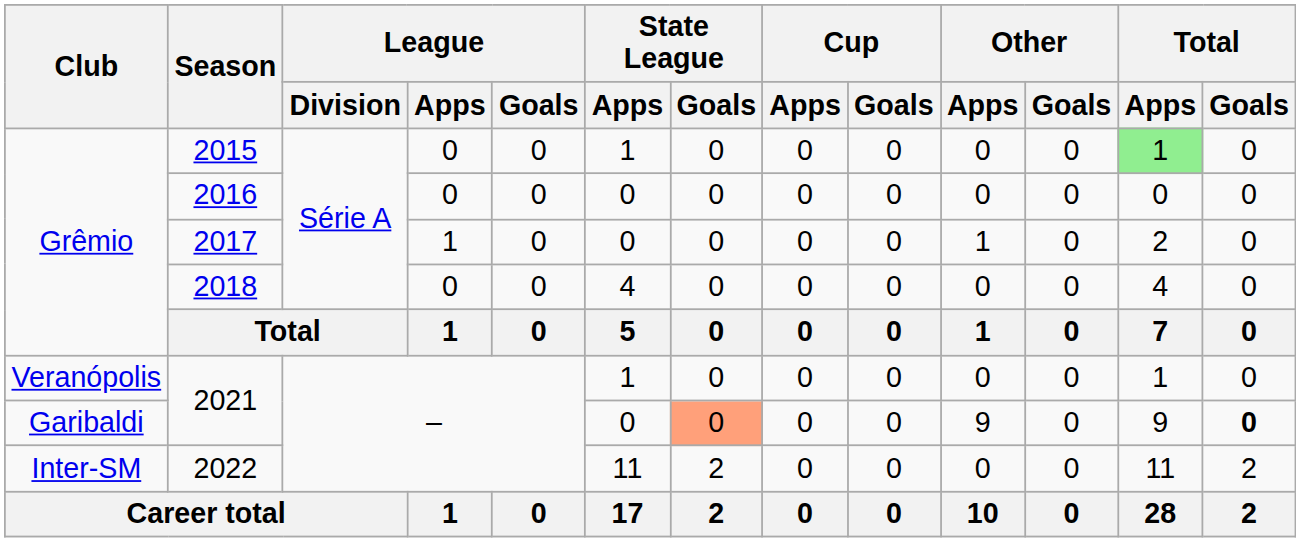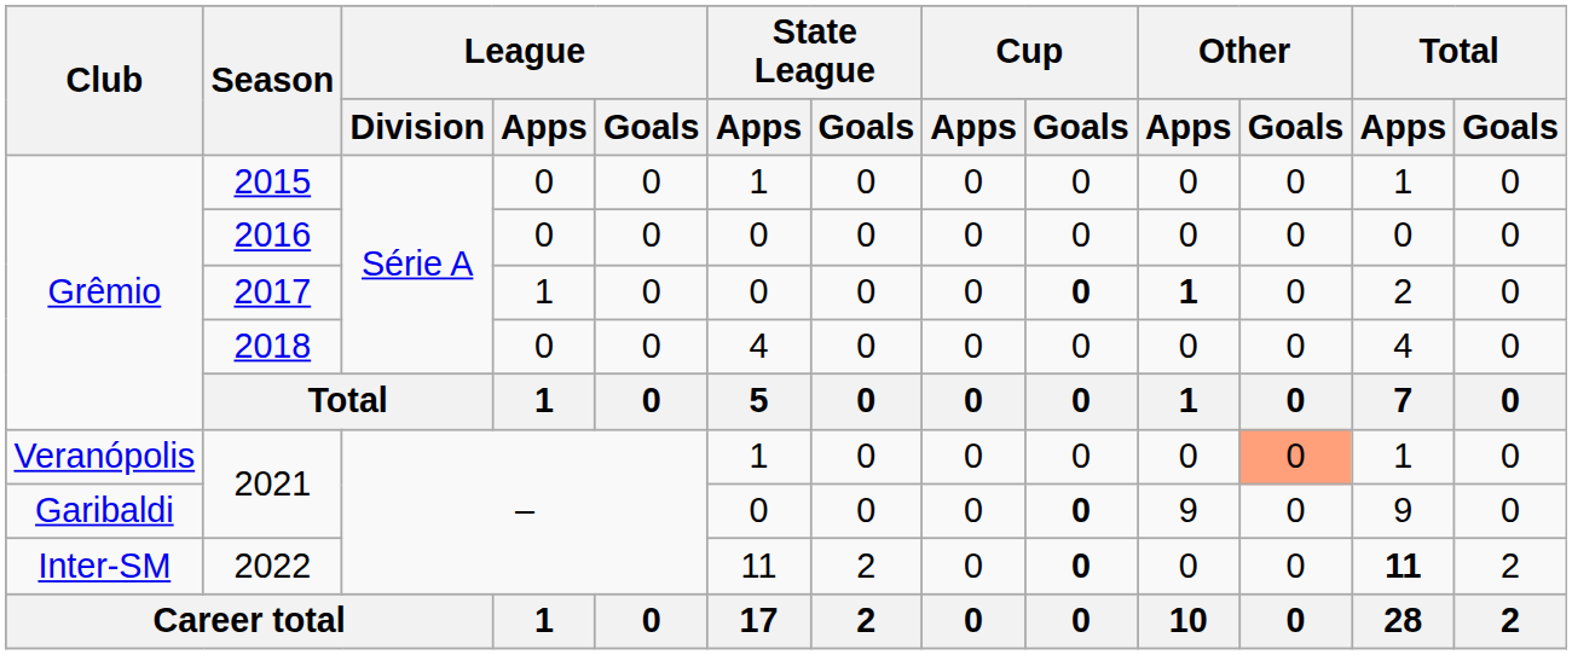2015 | Total / Apps: lightgreen background -> no background
2017 | Cup / Goals: normal -> bold
2017 | Other / Apps: normal -> bold
Veranópolis / 2021 | Other / Goals: no background -> lightsalmon background
Garibaldi / 2021 | State League / Goals: lightsalmon background -> no background
Garibaldi / 2021 | Cup / Goals: normal -> bold
Garibaldi / 2021 | Total / Goals: bold -> normal
2022 | Cup / Goals: normal -> bold
2022 | Total / Apps: normal -> bold
